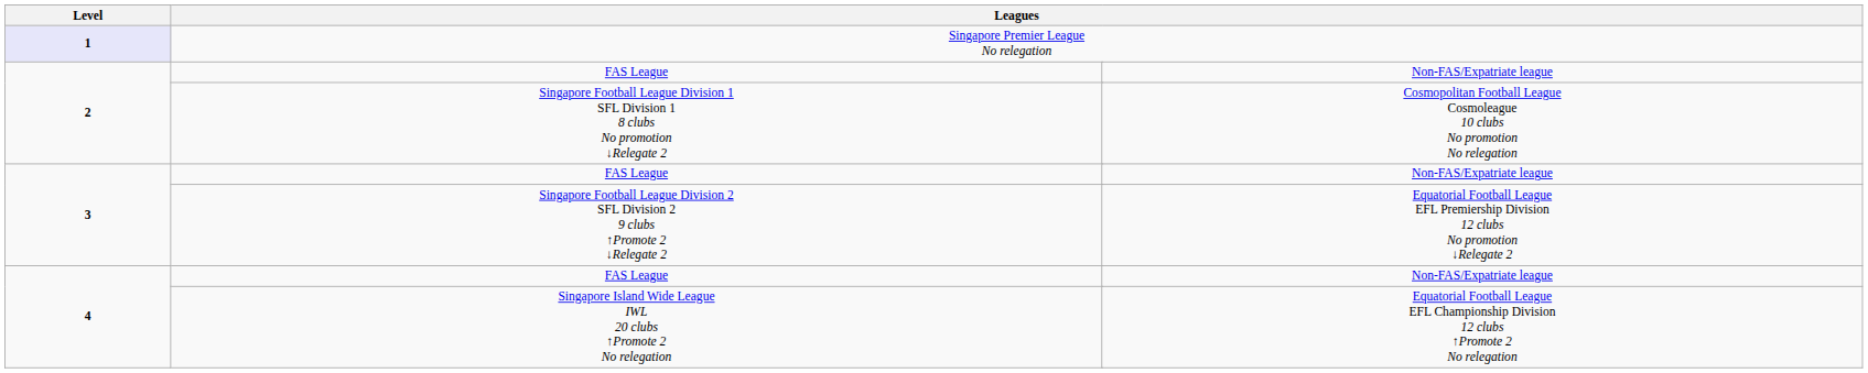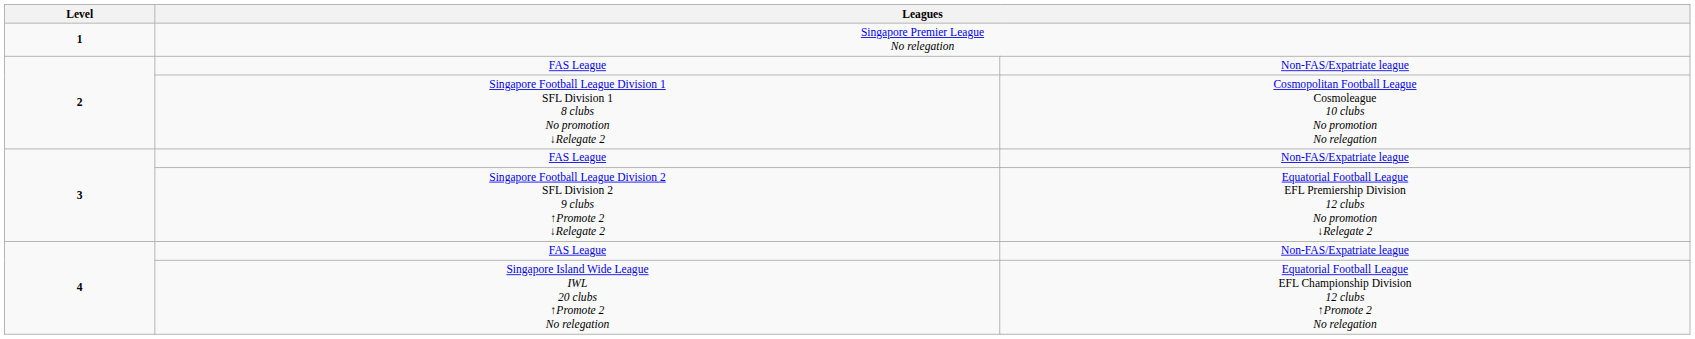Singapore Premier League No relegation | Level: lavender background -> no background
